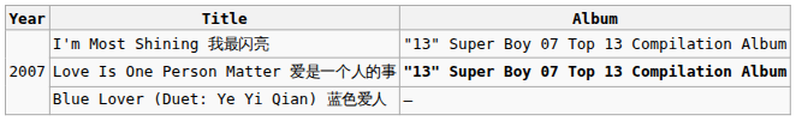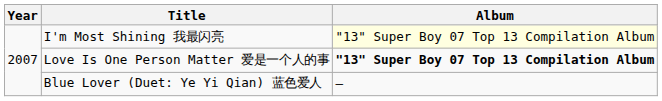I'm Most Shining 我最闪亮 | Album: no background -> lightyellow background
